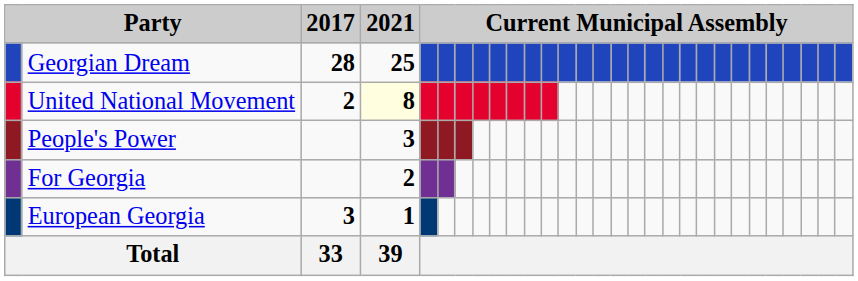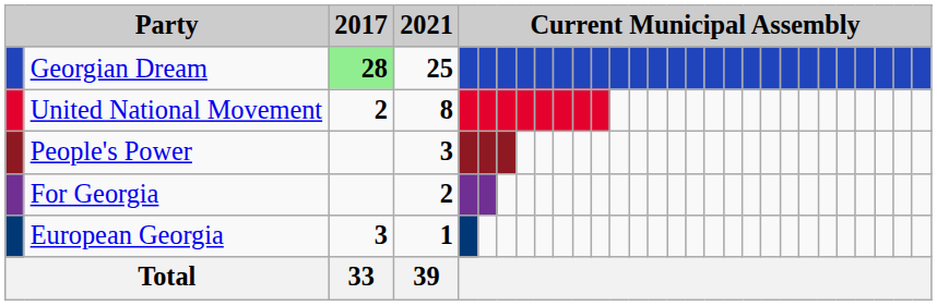Georgian Dream | 2017: no background -> lightgreen background
United National Movement | 2021: lightyellow background -> no background
